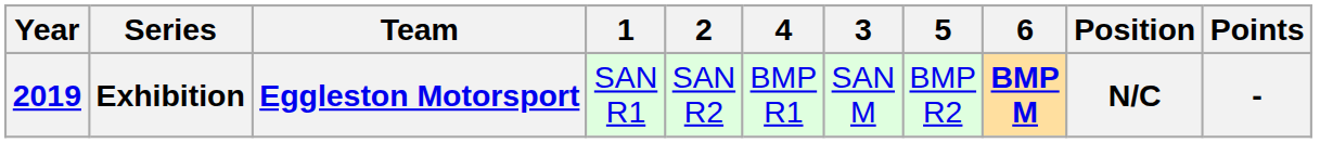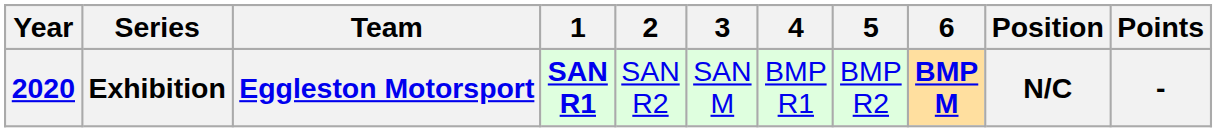columns swapped: 3 <-> 4
Exhibition | Year: 2019 -> 2020
Exhibition | 1: normal -> bold
